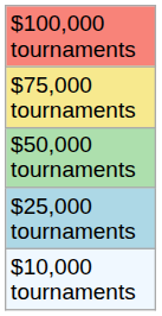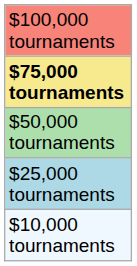row 2 | column 1: normal -> bold
